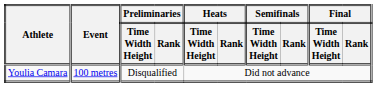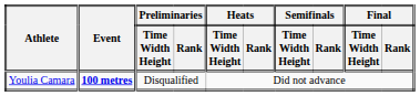Youlia Camara | Event: normal -> bold
